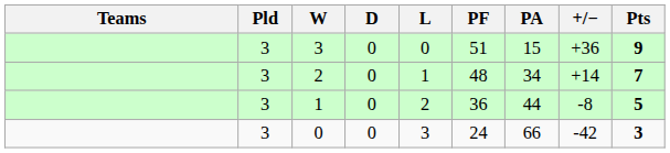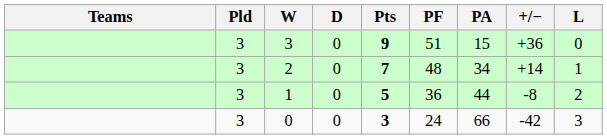columns swapped: L <-> Pts
